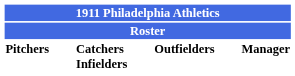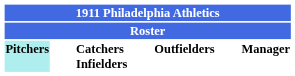Pitchers | column 1: no background -> paleturquoise background
